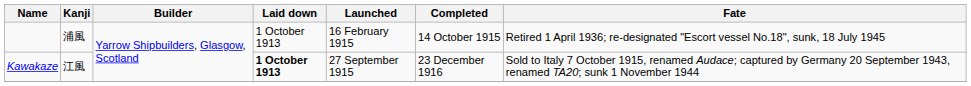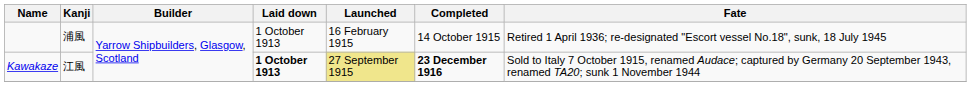Kawakaze | Launched: no background -> khaki background
Kawakaze | Completed: normal -> bold
